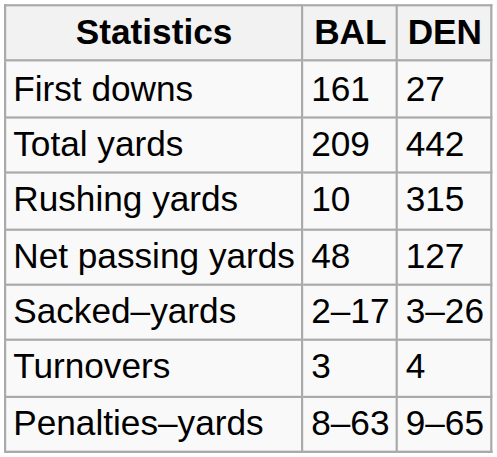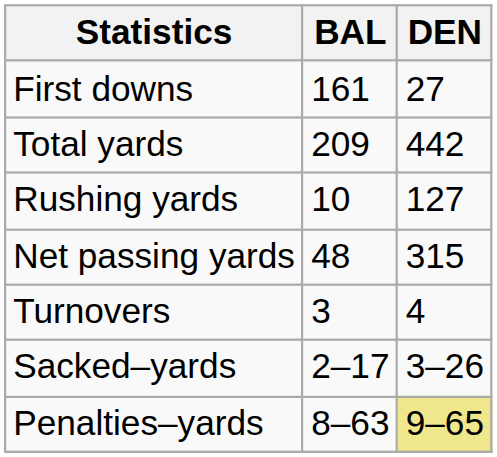Rushing yards | DEN: 315 -> 127
Net passing yards | DEN: 127 -> 315
rows swapped: Sacked–yards <-> Turnovers
Penalties–yards | DEN: no background -> khaki background
